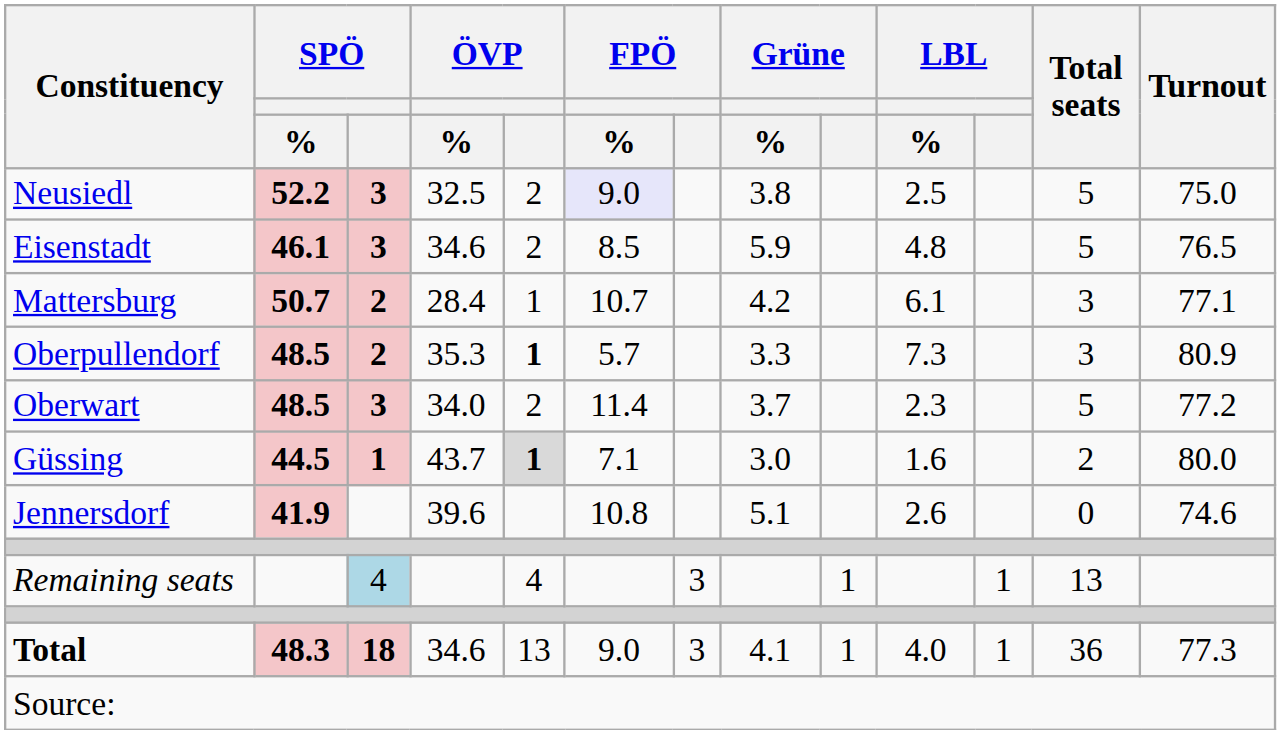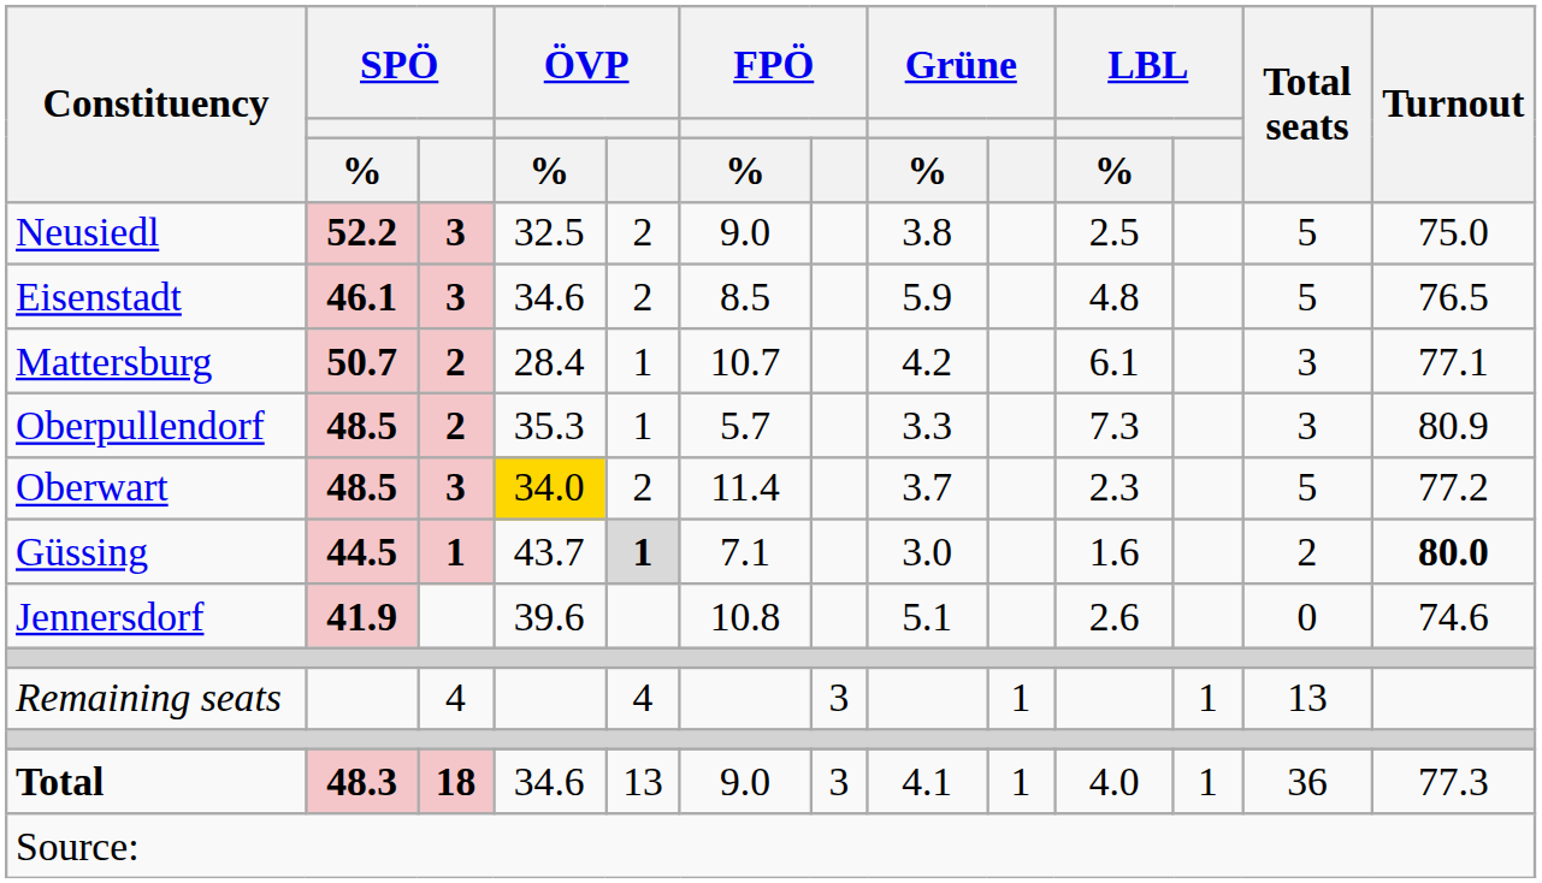Neusiedl | FPÖ / %: lavender background -> no background
Oberpullendorf | ÖVP: bold -> normal
Oberwart | ÖVP / %: no background -> gold background
Güssing | Turnout: normal -> bold
Remaining seats | SPÖ: lightblue background -> no background
